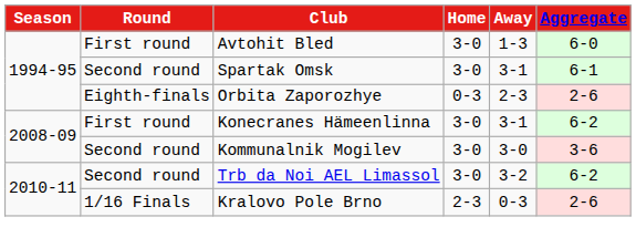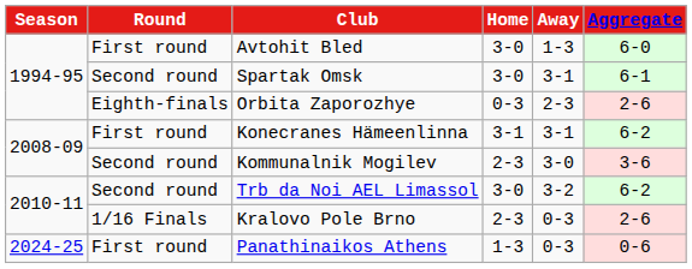Konecranes Hämeenlinna | Home: 3-0 -> 3-1
Kommunalnik Mogilev | Home: 3-0 -> 2-3
+ row: 2024-25 | First round | Panathinaikos Athens | 1-3 | 0-3 | 0-6
